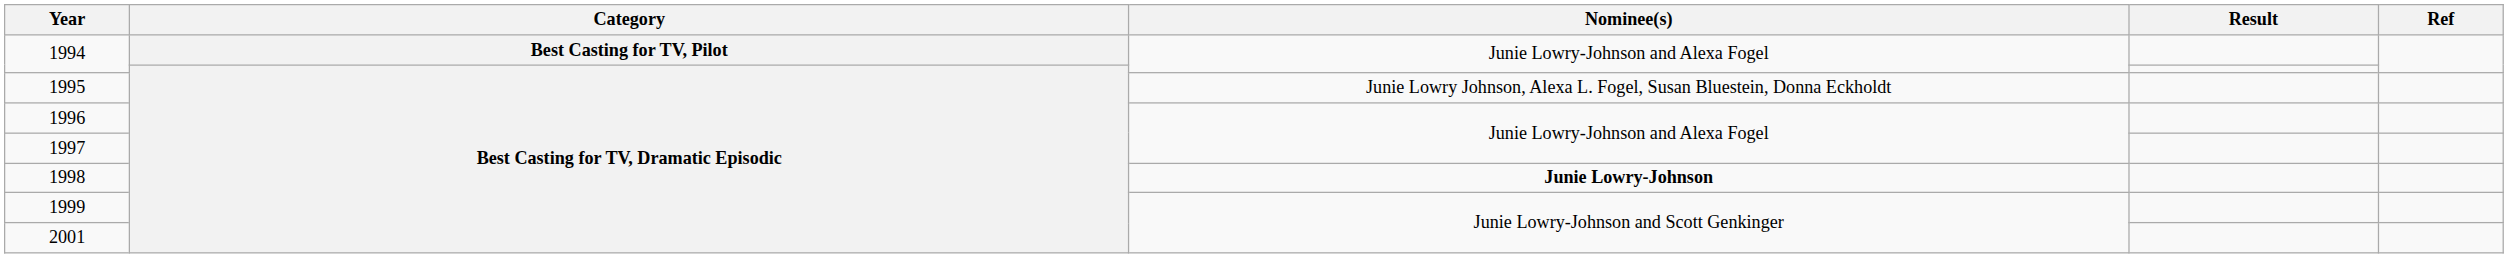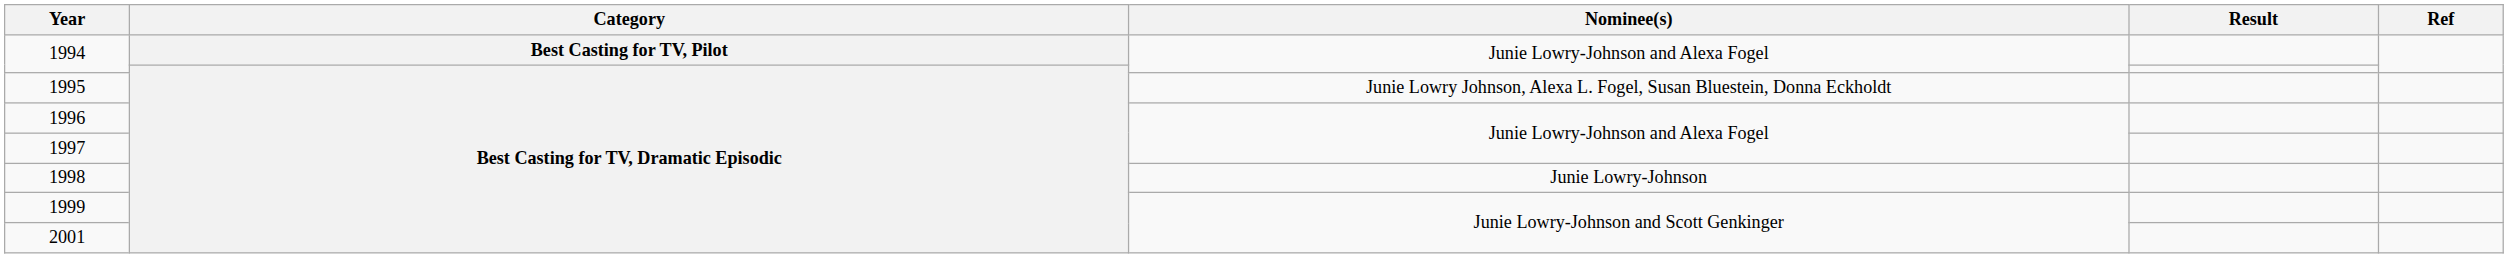1998 | Nominee(s): bold -> normal
